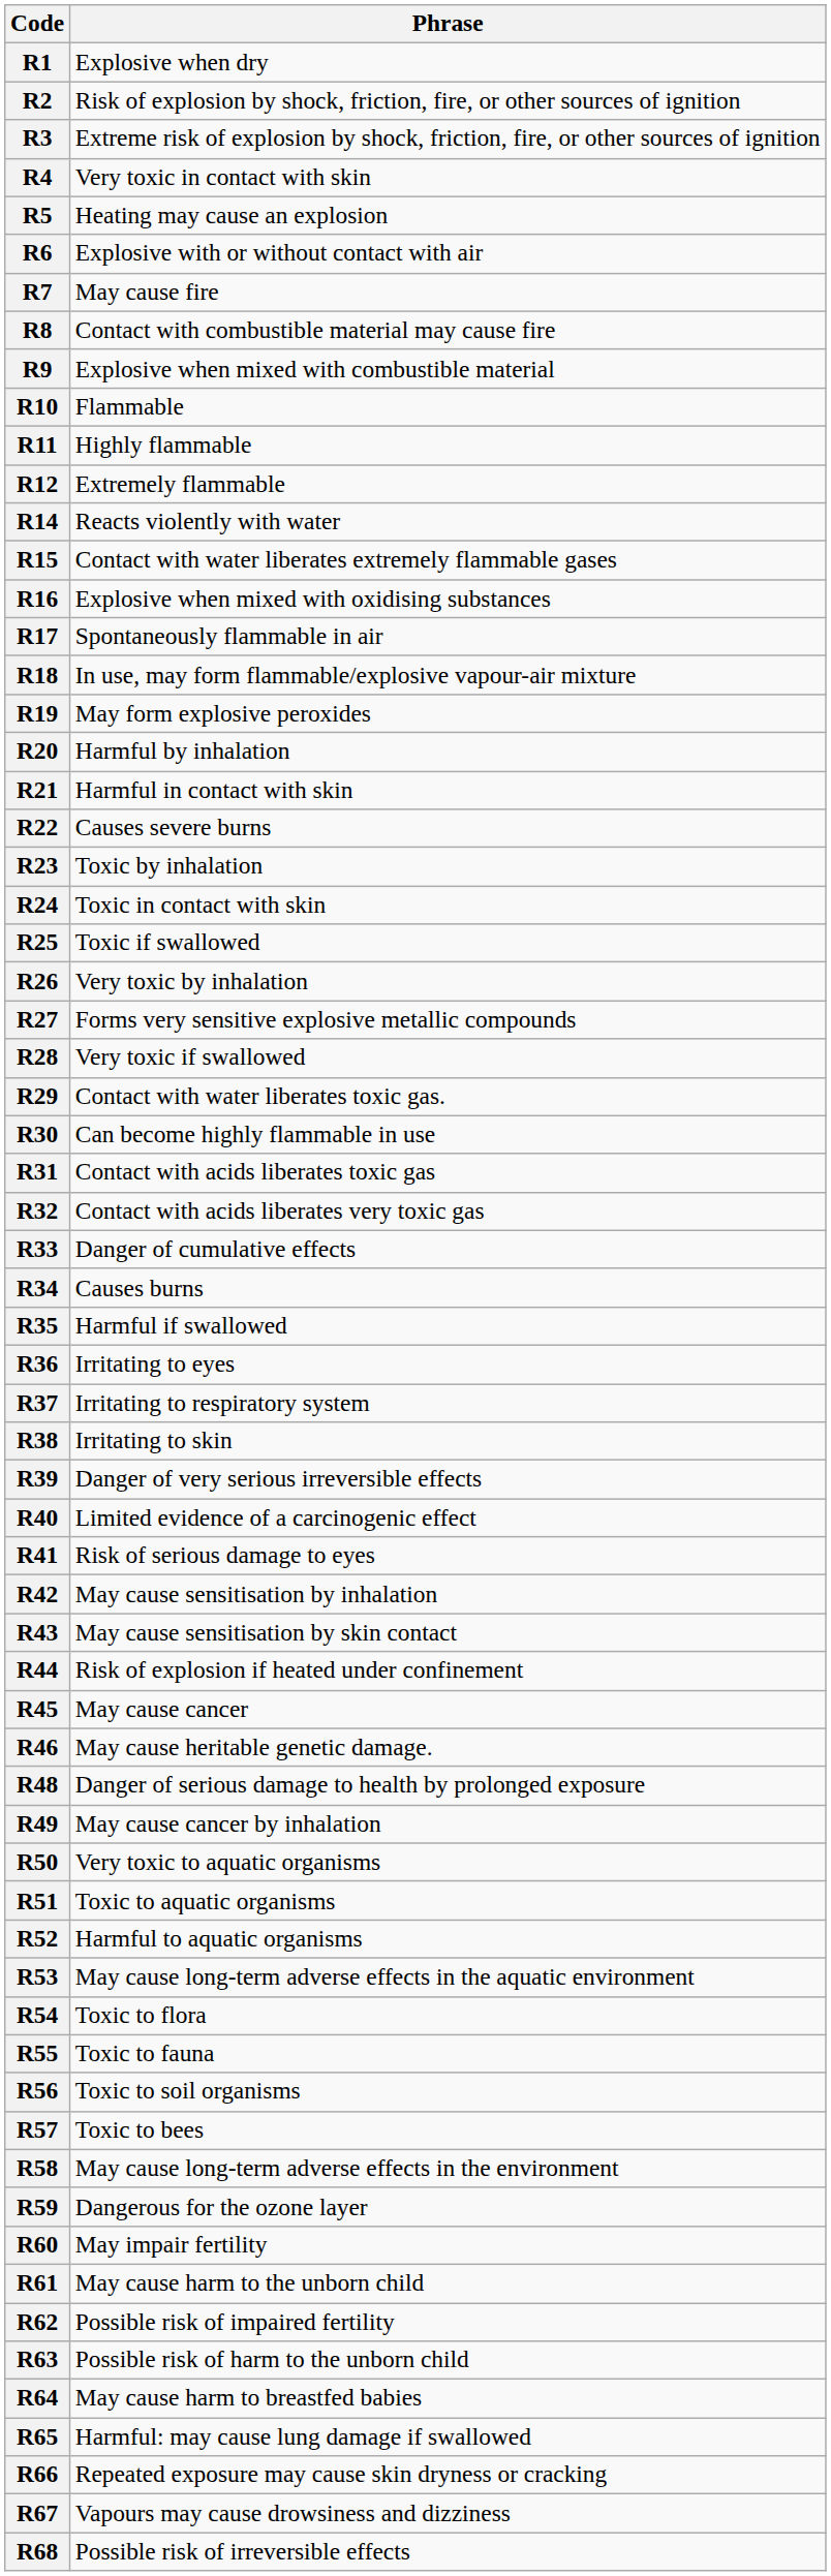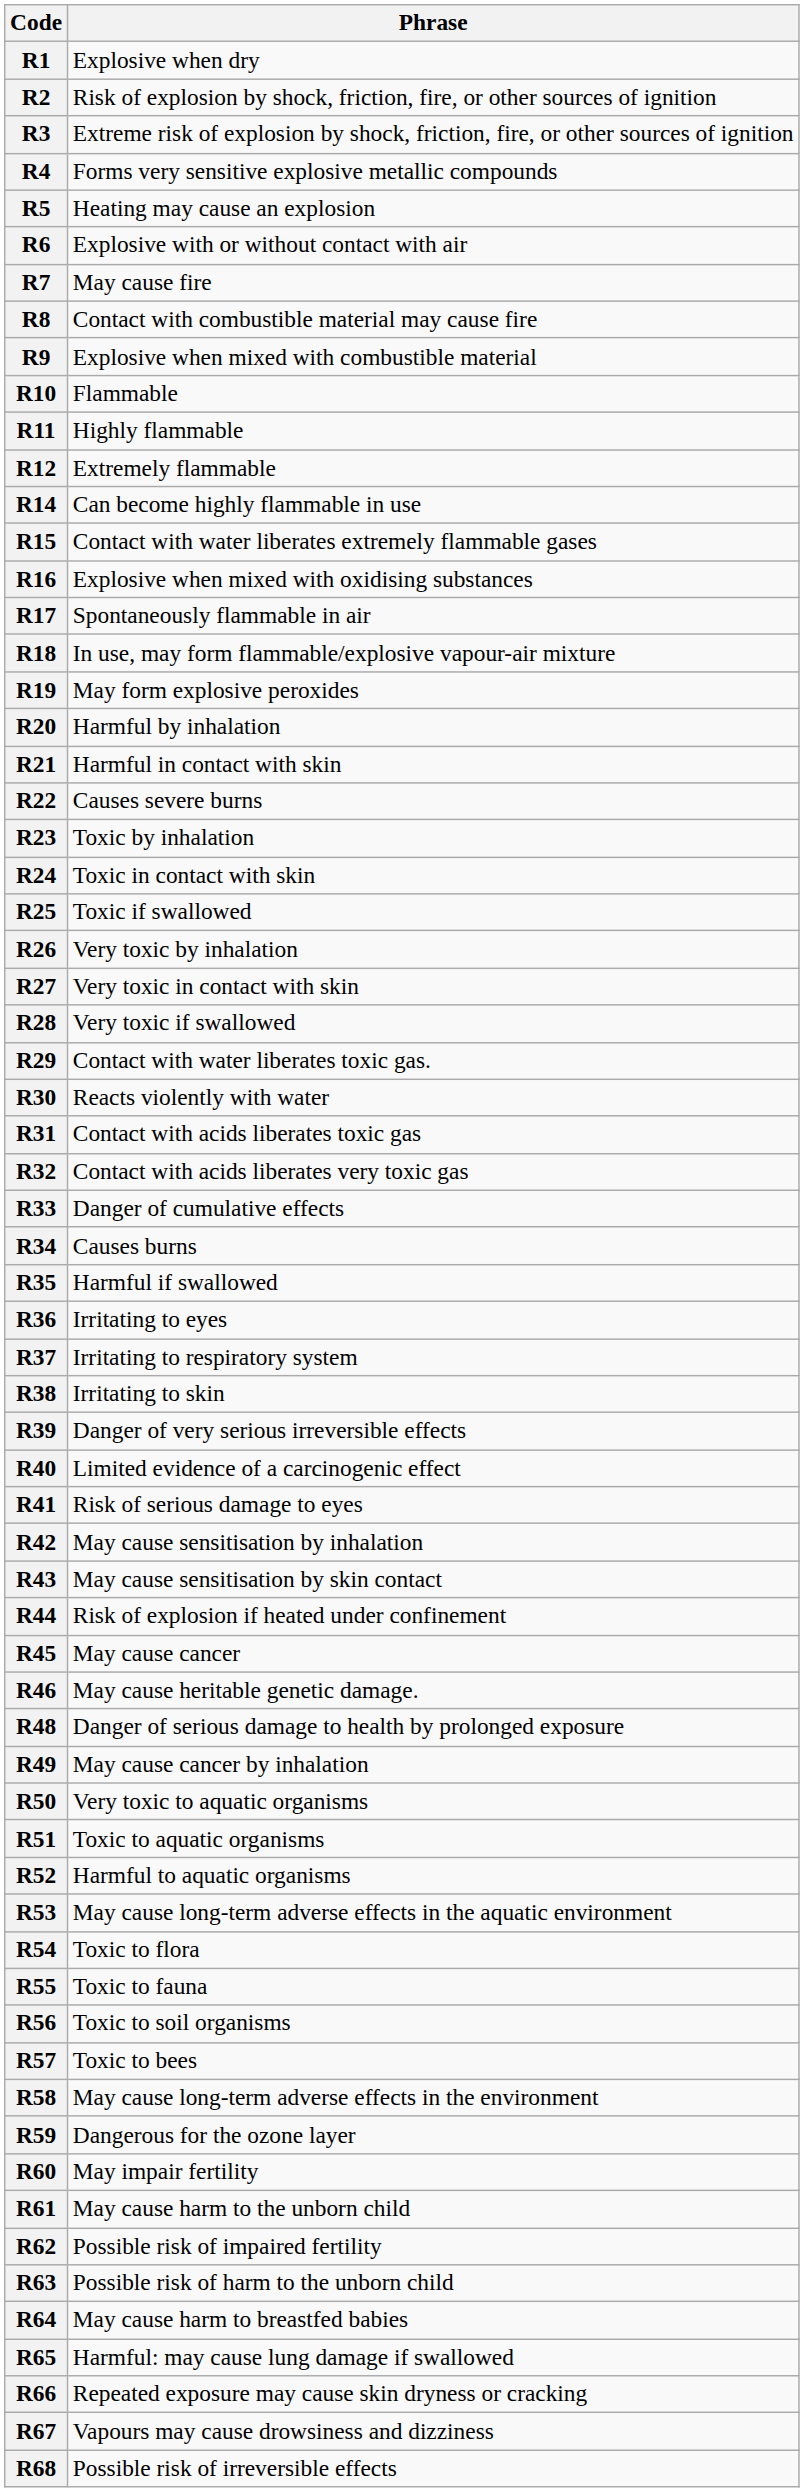R4 | Phrase: Very toxic in contact with skin -> Forms very sensitive explosive metallic compounds
R14 | Phrase: Reacts violently with water -> Can become highly flammable in use
R27 | Phrase: Forms very sensitive explosive metallic compounds -> Very toxic in contact with skin
R30 | Phrase: Can become highly flammable in use -> Reacts violently with water
